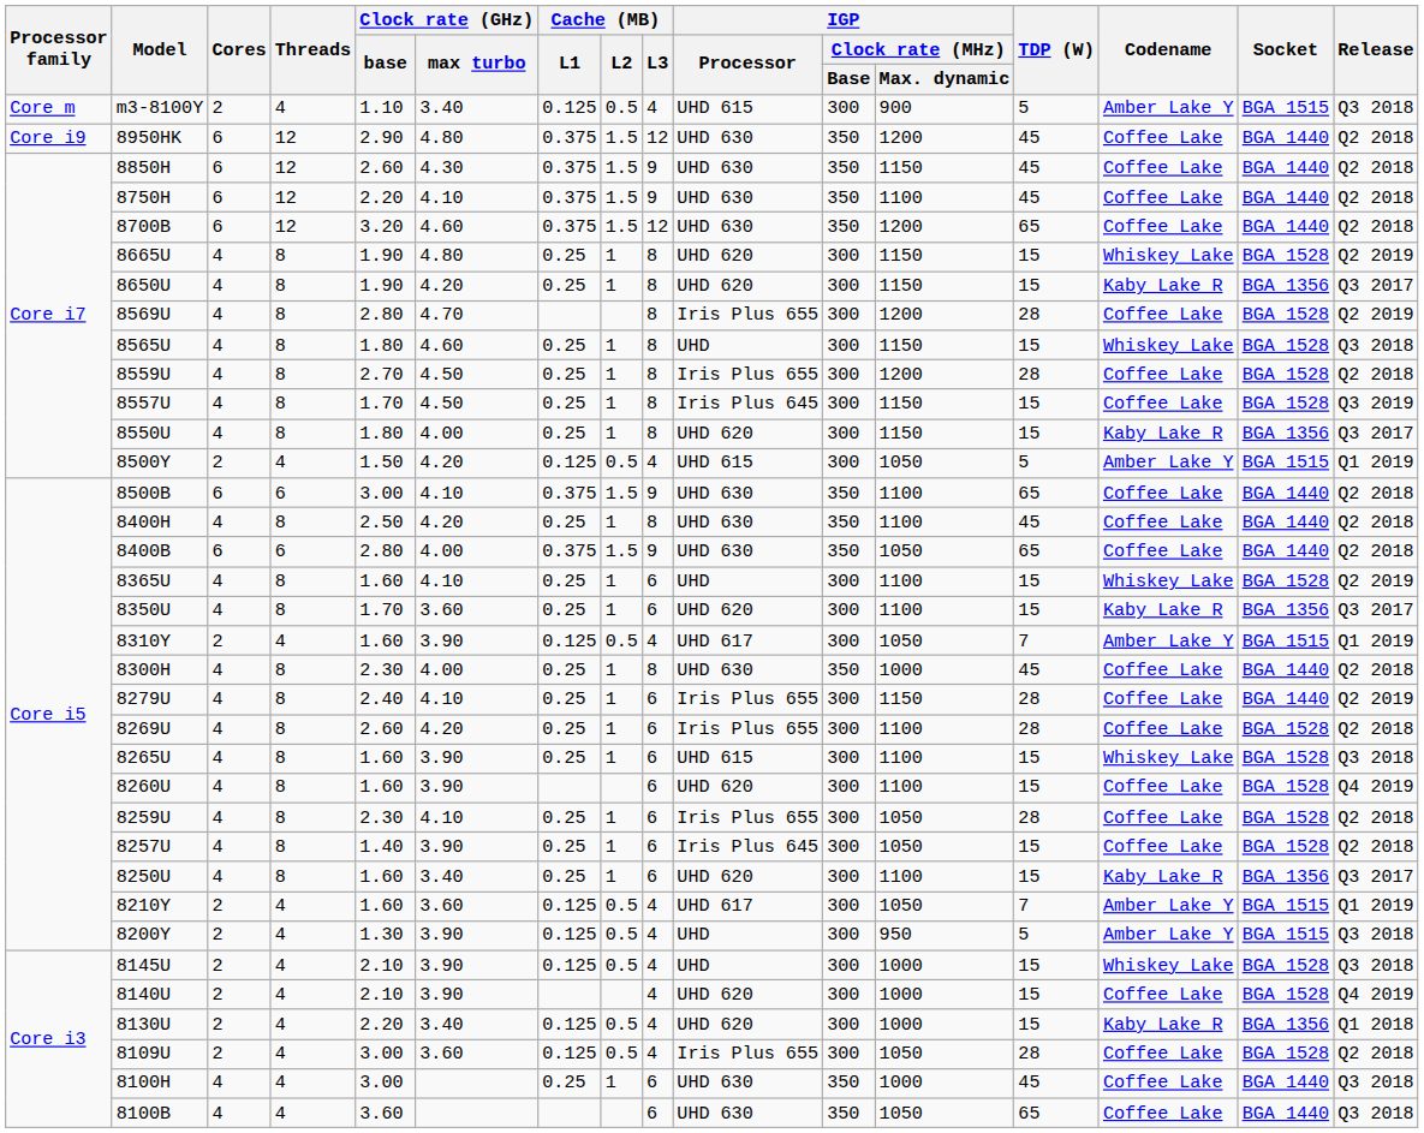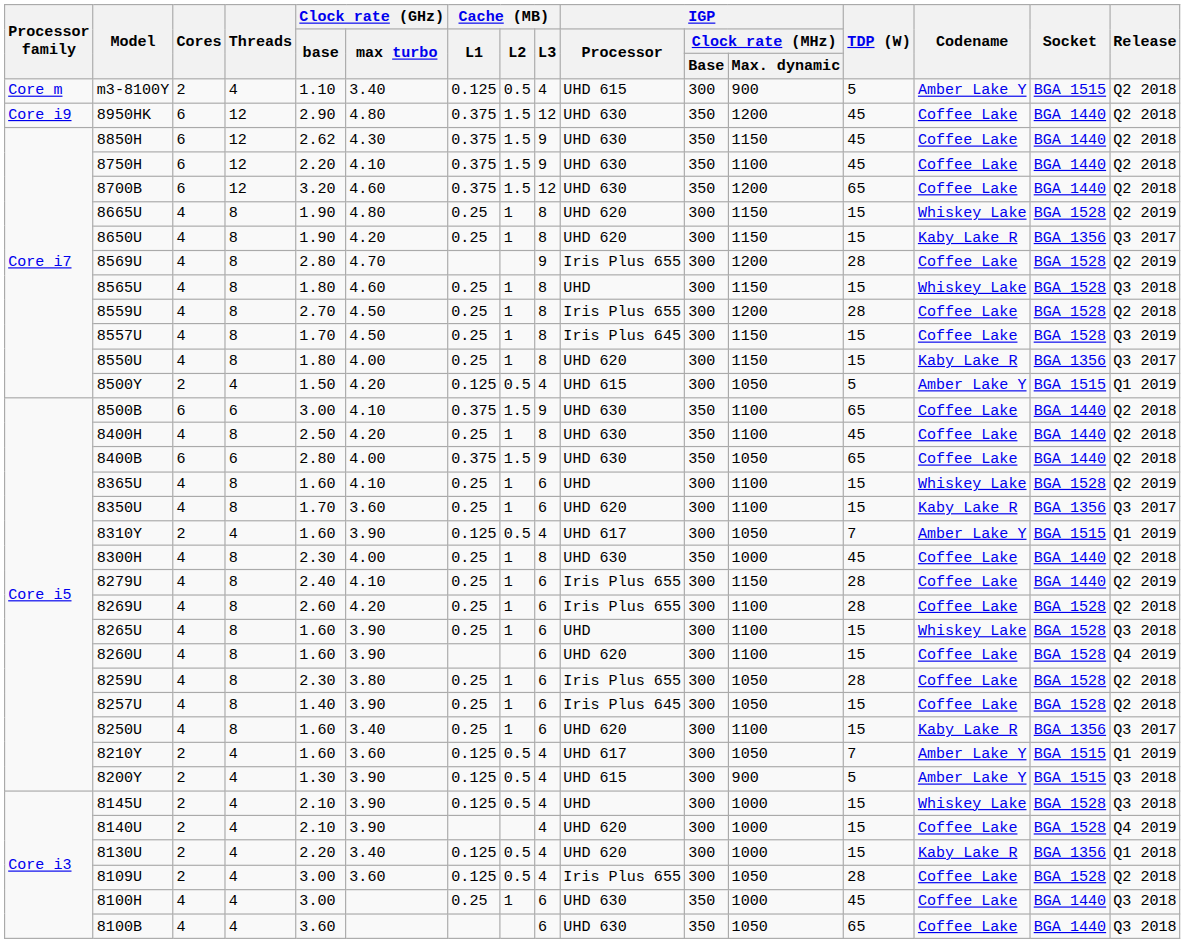m3-8100Y | Release: Q3 2018 -> Q2 2018
8850H | Clock rate (GHz) / base: 2.60 -> 2.62
8569U | Cache (MB) / L3: 8 -> 9
8265U | IGP / Processor: UHD 615 -> UHD
8259U | Clock rate (GHz) / max turbo: 4.10 -> 3.80
8200Y | IGP / Processor: UHD -> UHD 615
8200Y | IGP / Clock rate (MHz) / Max. dynamic: 950 -> 900
